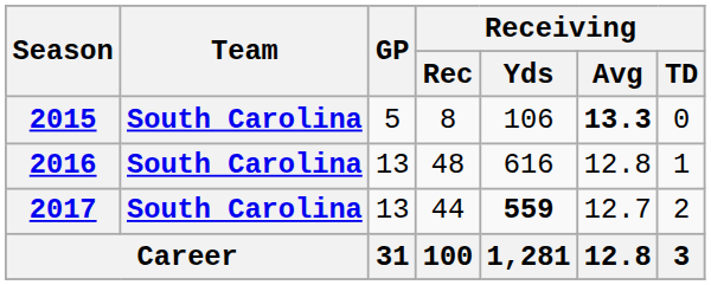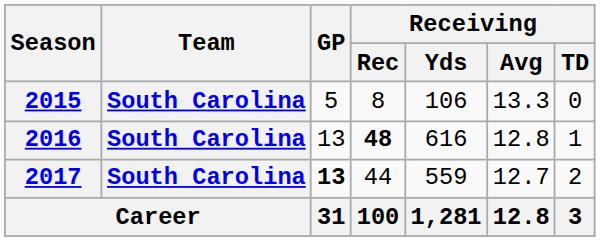2015 | Receiving / Avg: bold -> normal
2016 | Receiving / Rec: normal -> bold
2017 | GP: normal -> bold
2017 | Receiving / Yds: bold -> normal
